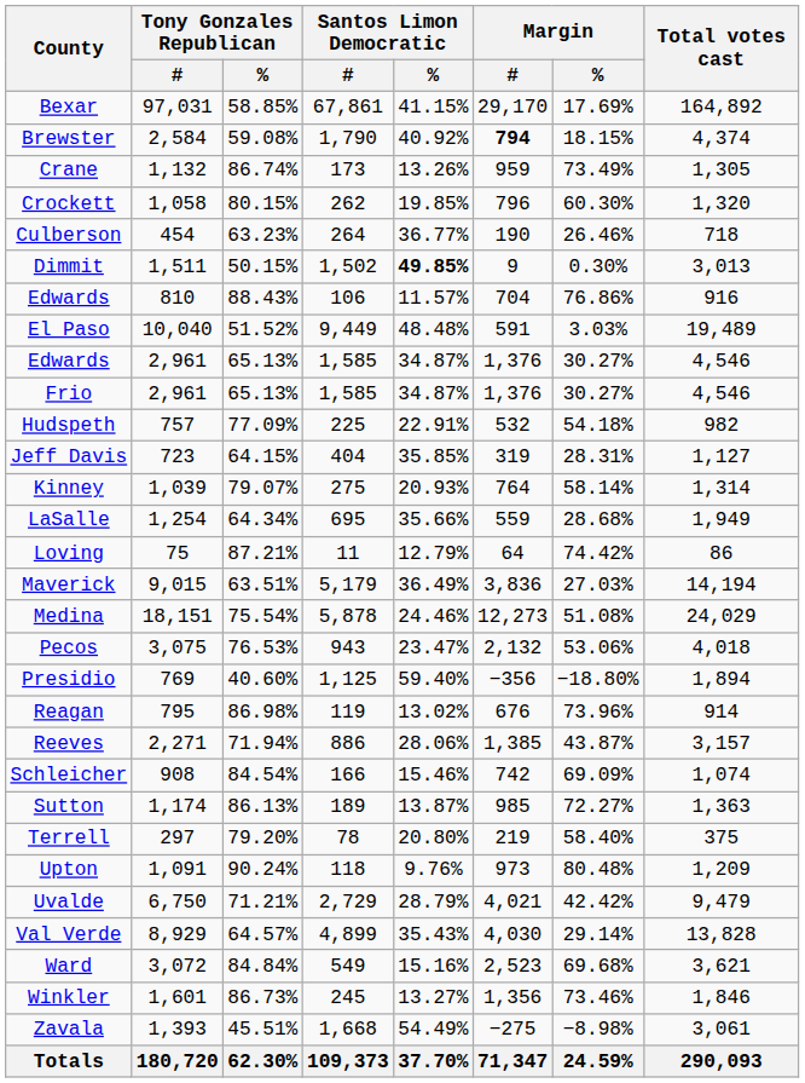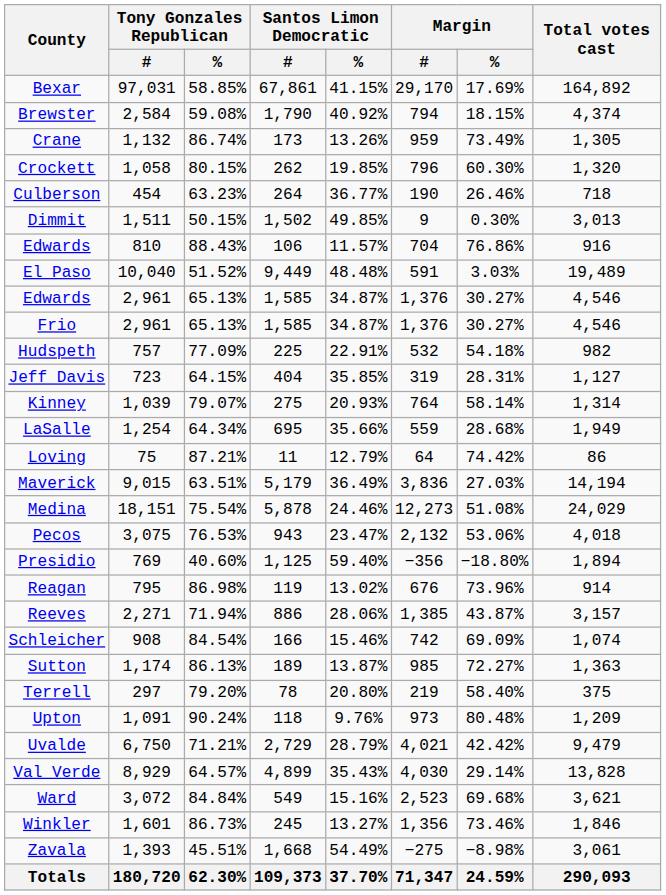Brewster | Margin / #: bold -> normal
Dimmit | Santos Limon Democratic / %: bold -> normal
